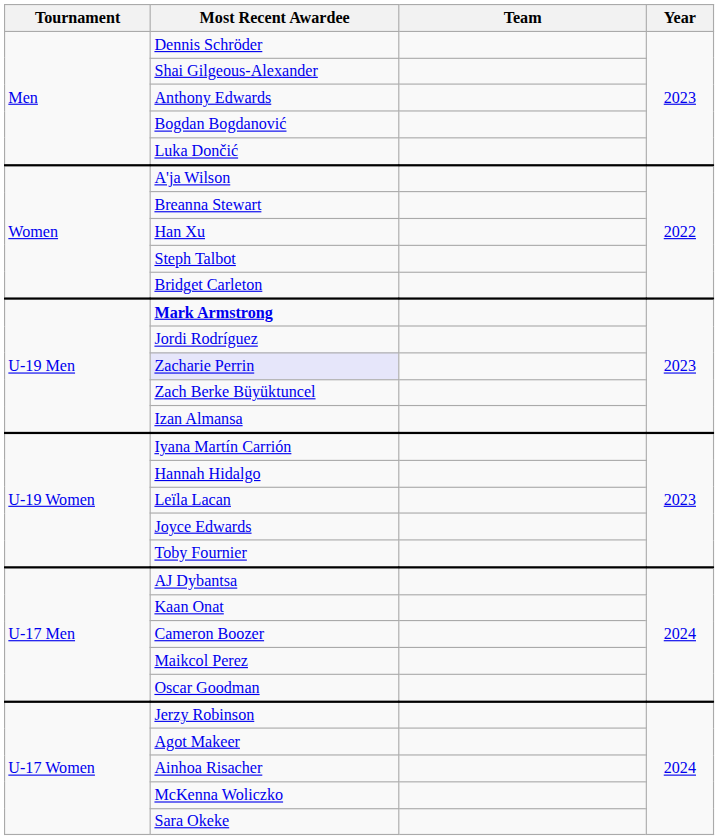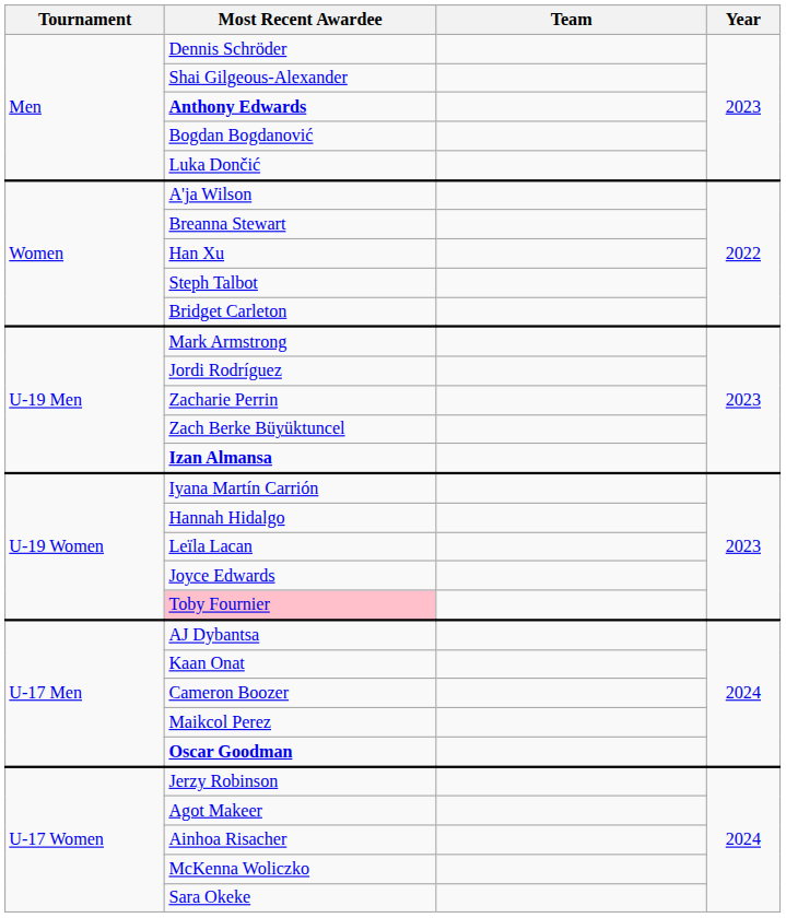Anthony Edwards | Most Recent Awardee: normal -> bold
Mark Armstrong | Most Recent Awardee: bold -> normal
Zacharie Perrin | Most Recent Awardee: lavender background -> no background
Izan Almansa | Most Recent Awardee: normal -> bold
Toby Fournier | Most Recent Awardee: no background -> pink background
Oscar Goodman | Most Recent Awardee: normal -> bold
